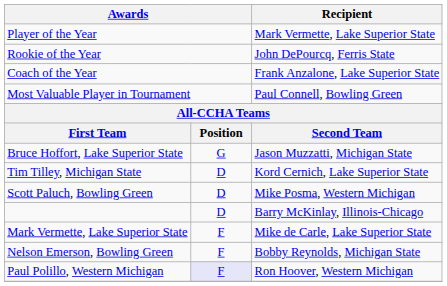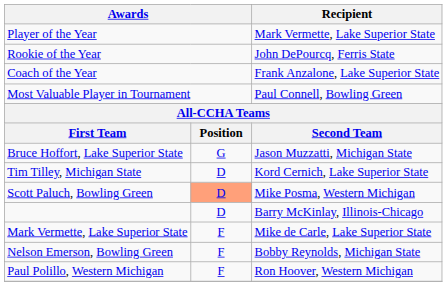Scott Paluch, Bowling Green | column 2: no background -> lightsalmon background
Paul Polillo, Western Michigan | column 2: lavender background -> no background
